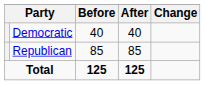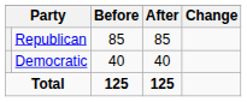rows swapped: Republican <-> Democratic
